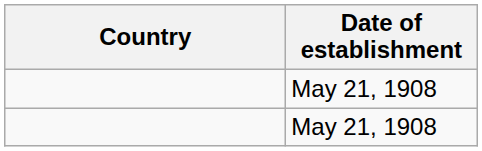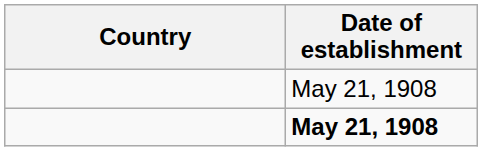row 3 | Date of establishment: normal -> bold
